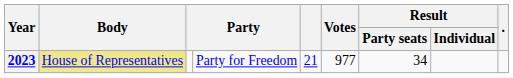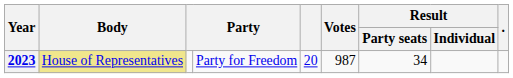2023 | column 5: 21 -> 20
2023 | Votes: 977 -> 987
